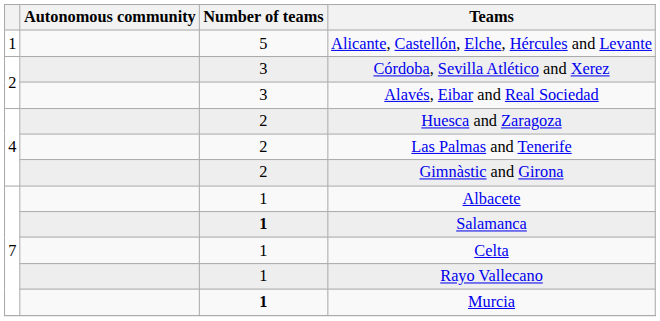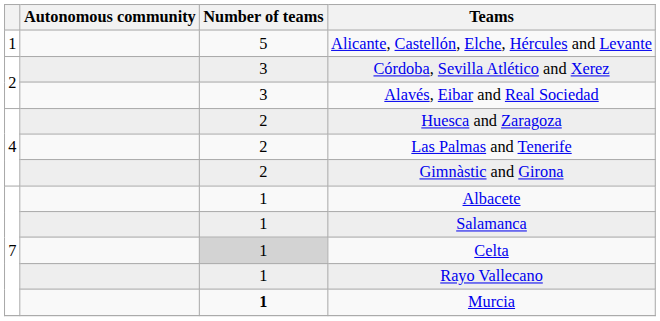Salamanca | Number of teams: bold -> normal
Celta | Number of teams: no background -> lightgrey background
